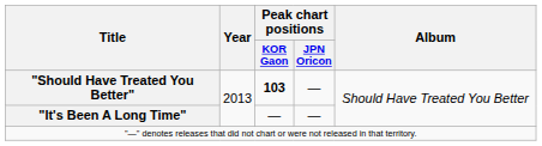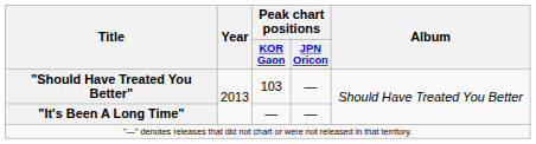"Should Have Treated You Better" | Peak chart positions / KOR Gaon: bold -> normal
